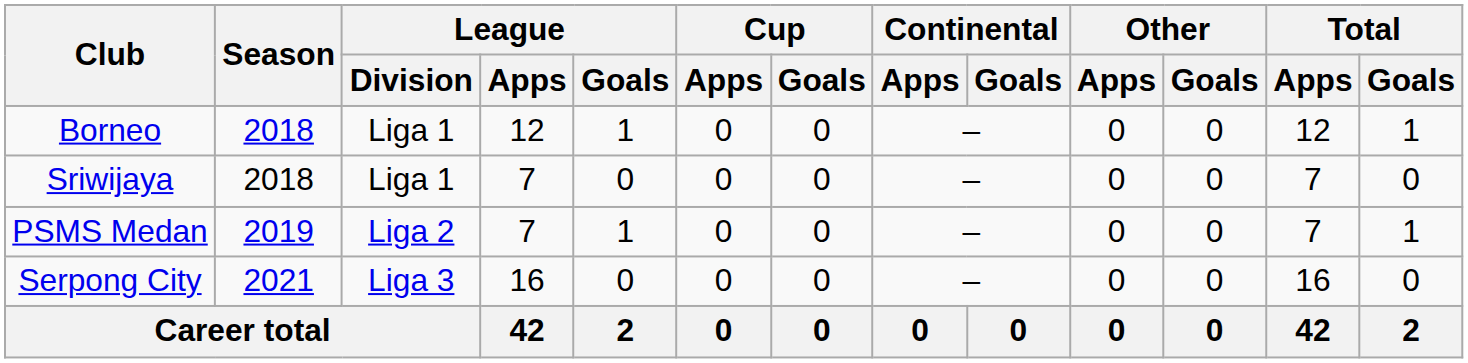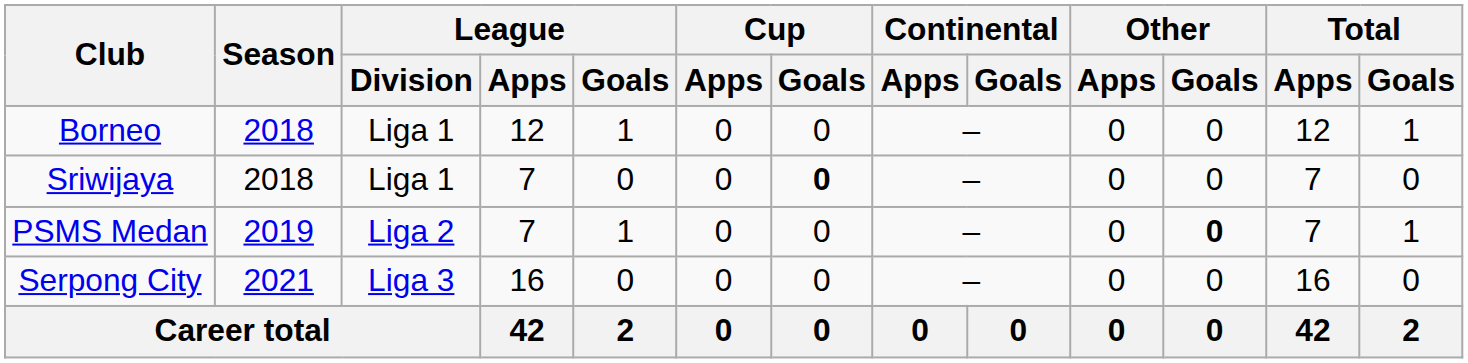Sriwijaya | Cup / Goals: normal -> bold
PSMS Medan | Other / Goals: normal -> bold
